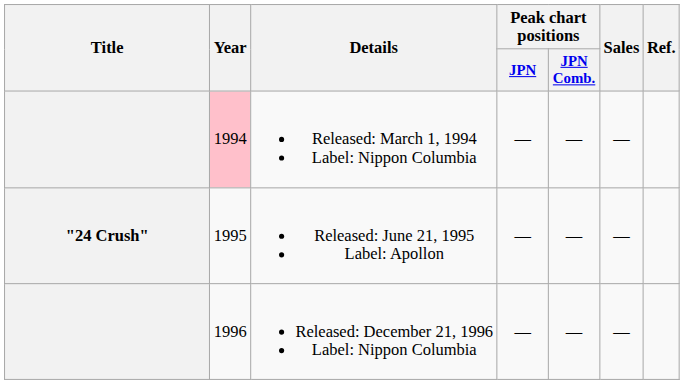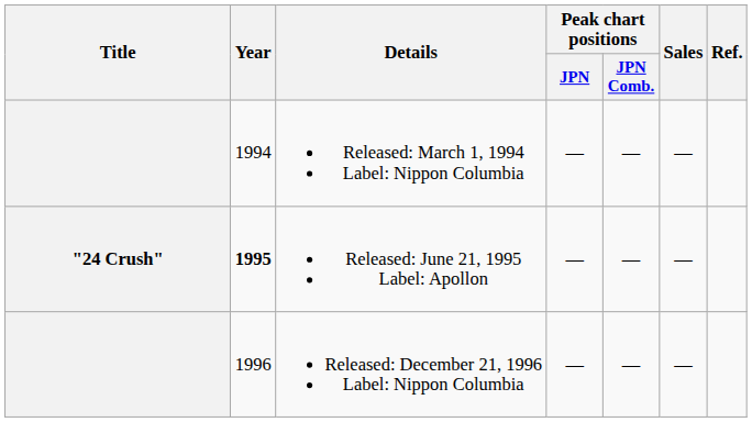Released: March 1, 1994 Label: Nippon Columbia | Year: pink background -> no background
Released: June 21, 1995 Label: Apollon | Year: normal -> bold
